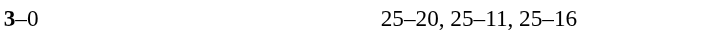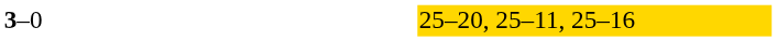row 1 | column 2: no background -> gold background
